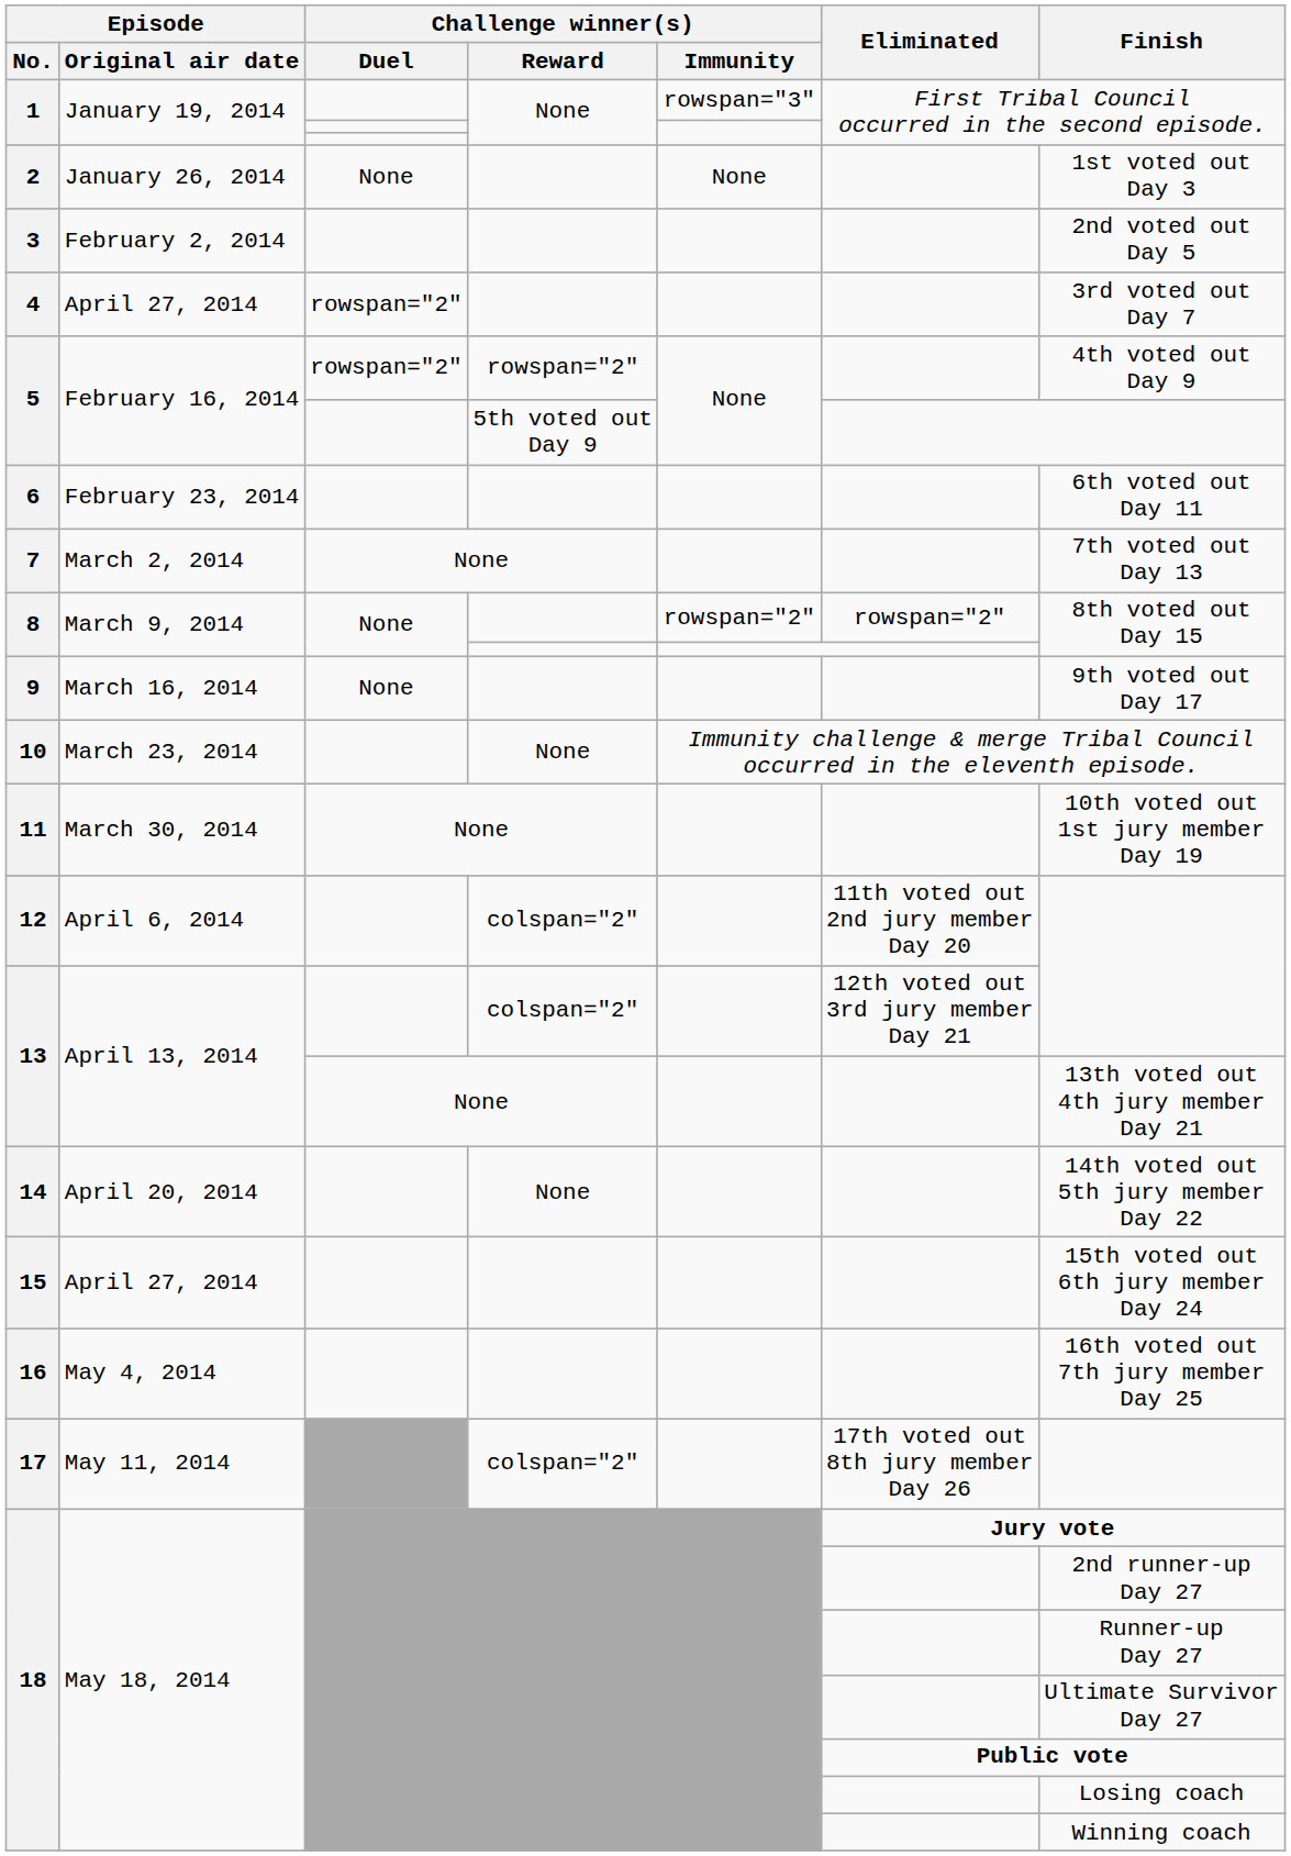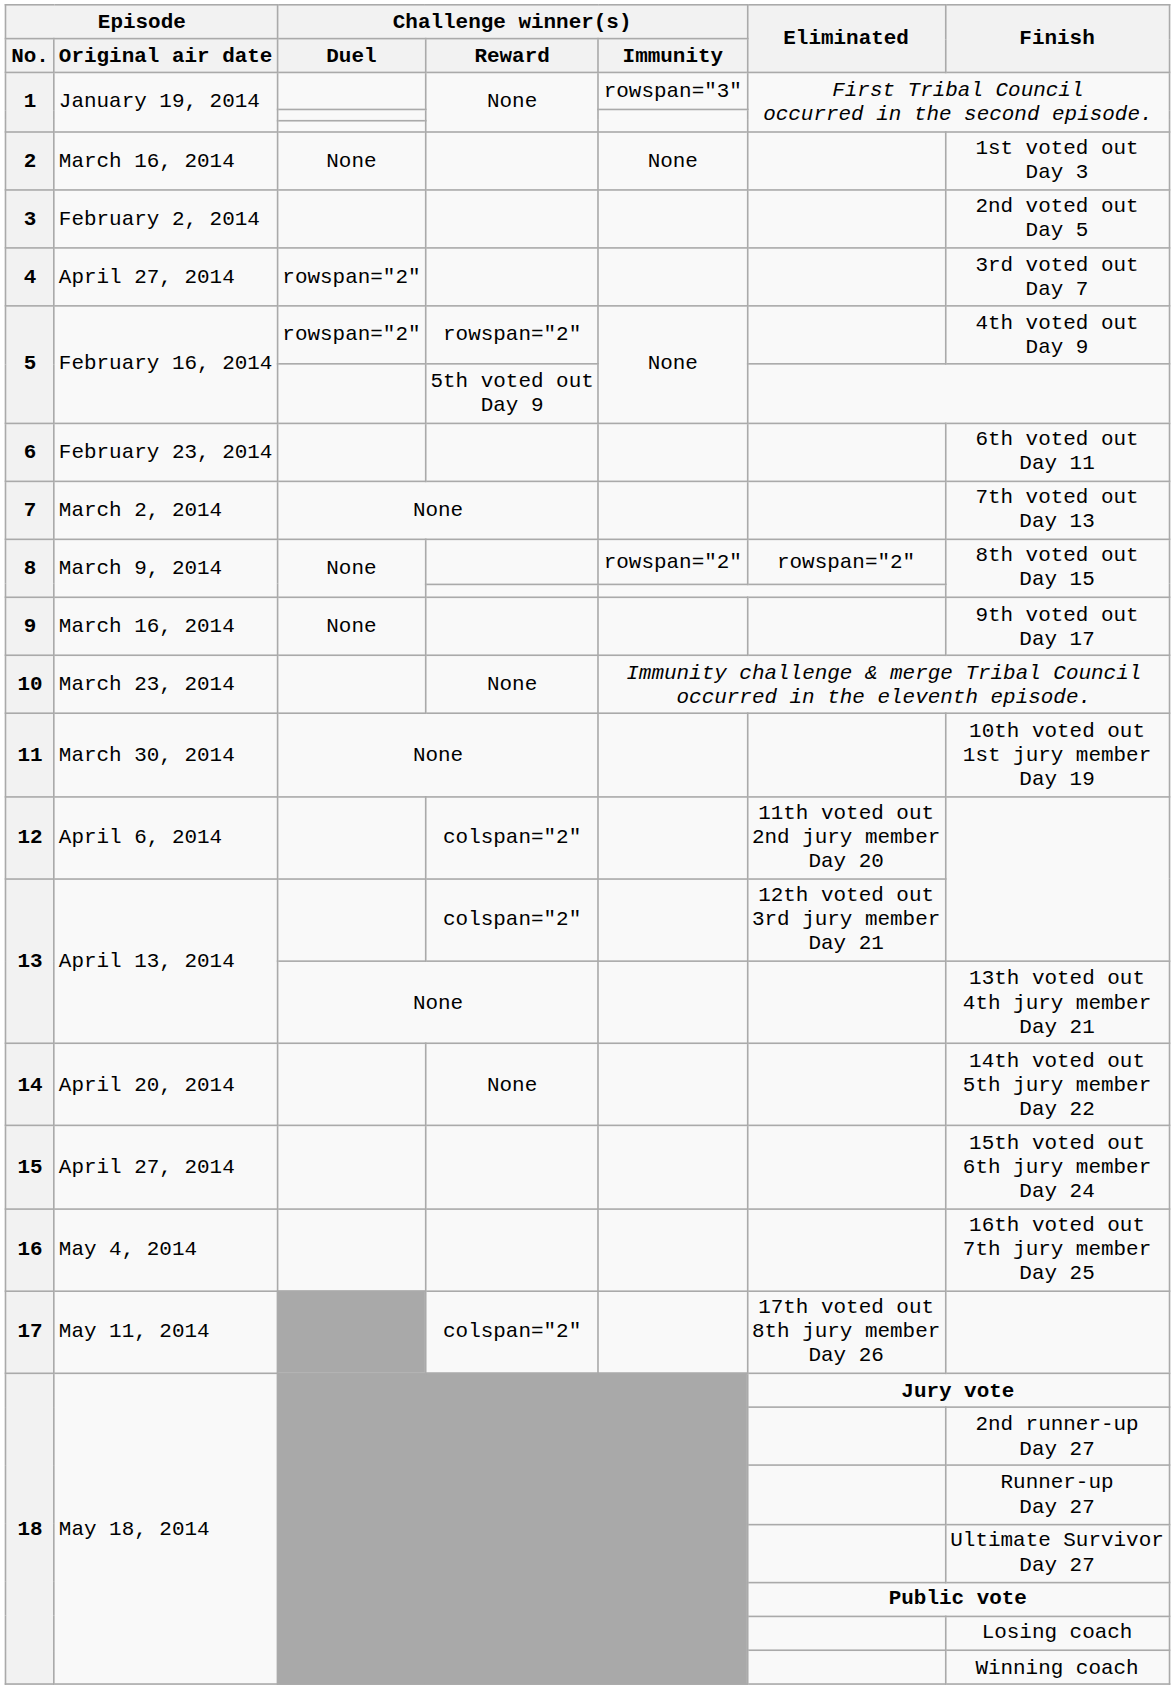2 | Episode / Original air date: January 26, 2014 -> March 16, 2014
